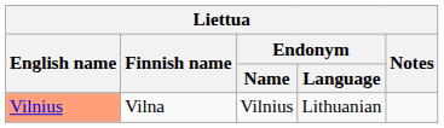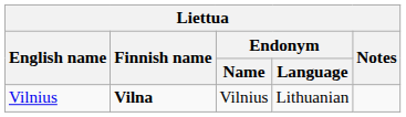row 4 | English name: lightsalmon background -> no background
row 4 | Finnish name: normal -> bold
